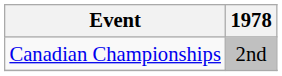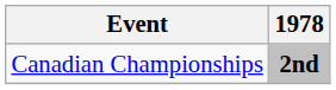Canadian Championships | 1978: normal -> bold
